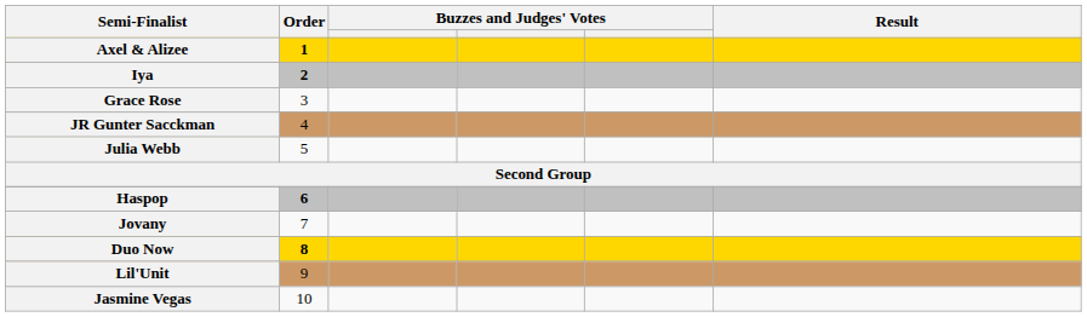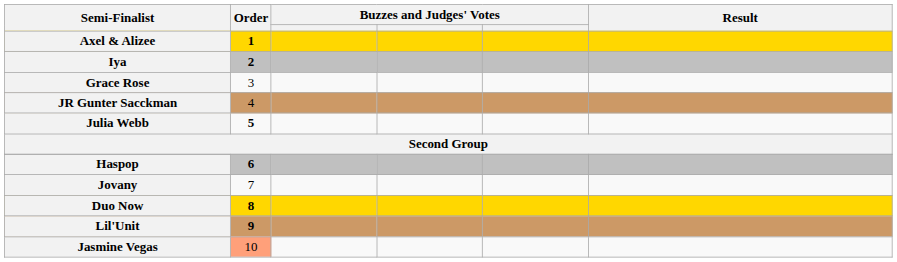Julia Webb | Order: normal -> bold
Lil'Unit | Order: normal -> bold
Jasmine Vegas | Order: no background -> lightsalmon background
